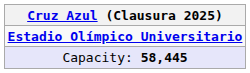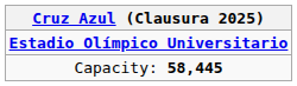row 3 | column 1: lavender background -> no background
